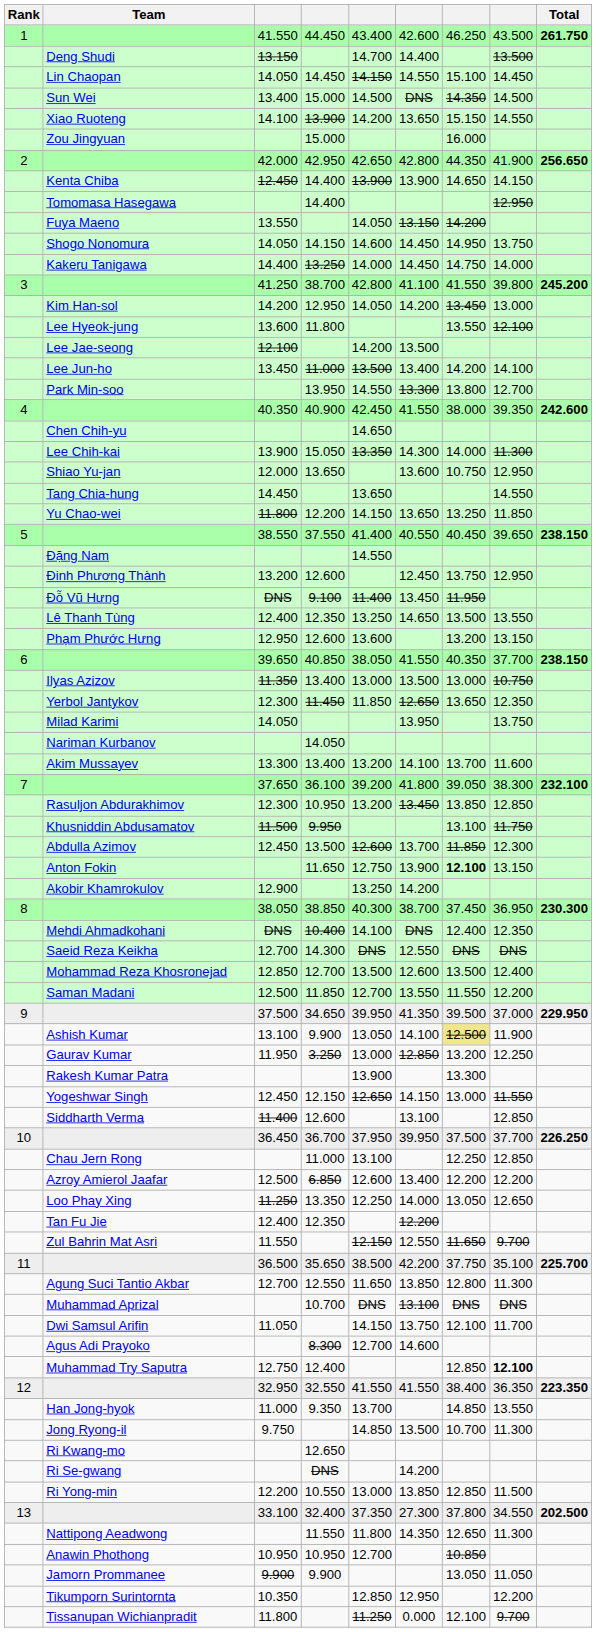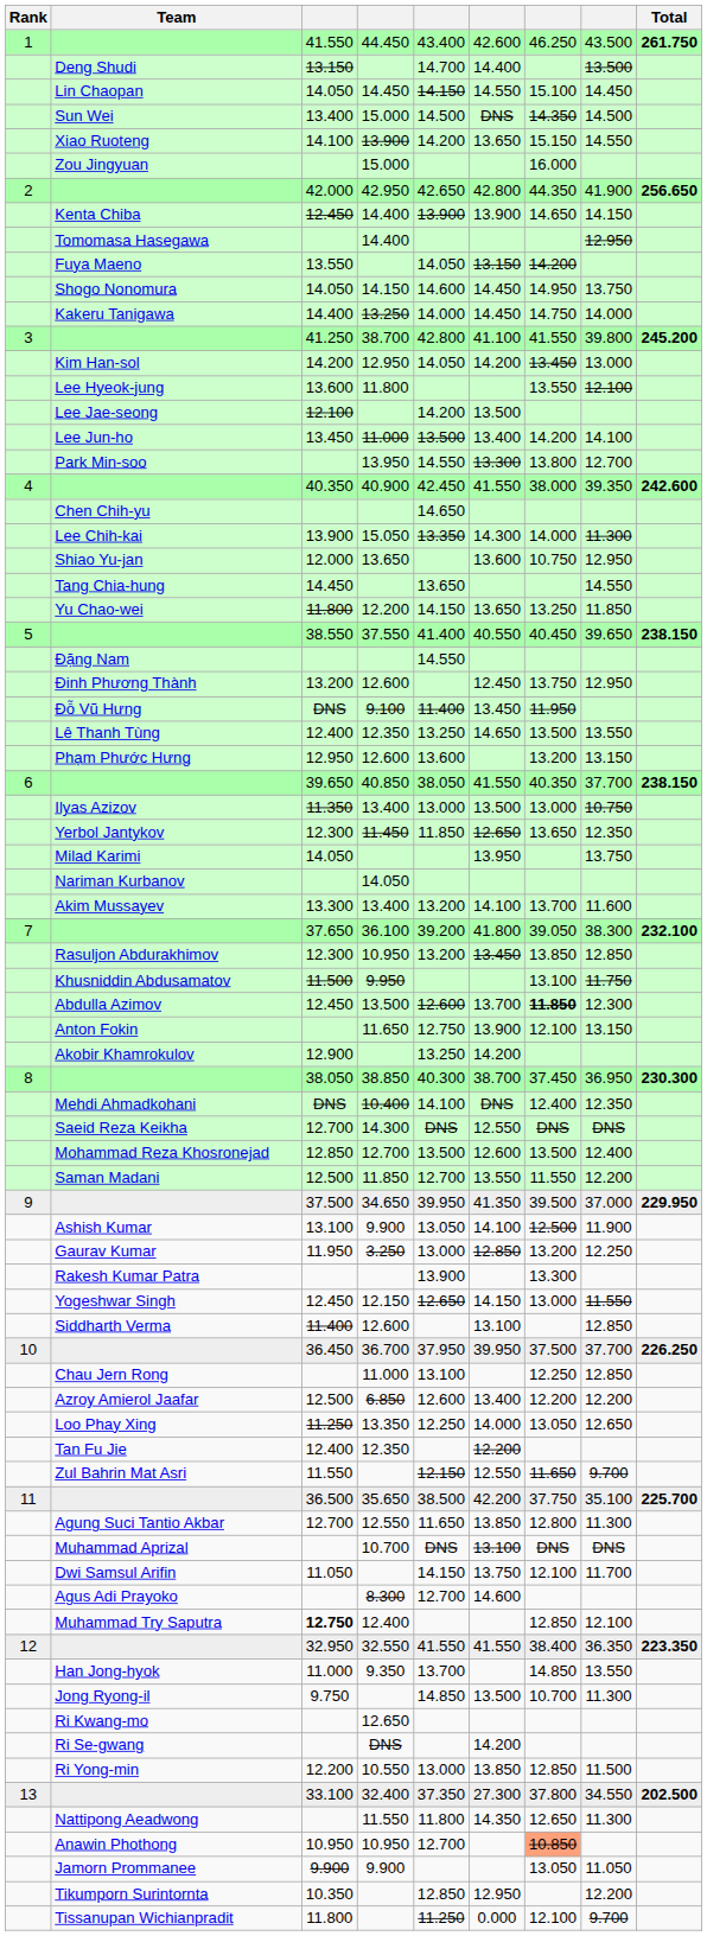Abdulla Azimov | column 7: normal -> bold
Anton Fokin | column 7: bold -> normal
Ashish Kumar | column 7: khaki background -> no background
Muhammad Try Saputra | column 3: normal -> bold
Muhammad Try Saputra | column 8: bold -> normal
Anawin Phothong | column 7: no background -> lightsalmon background
